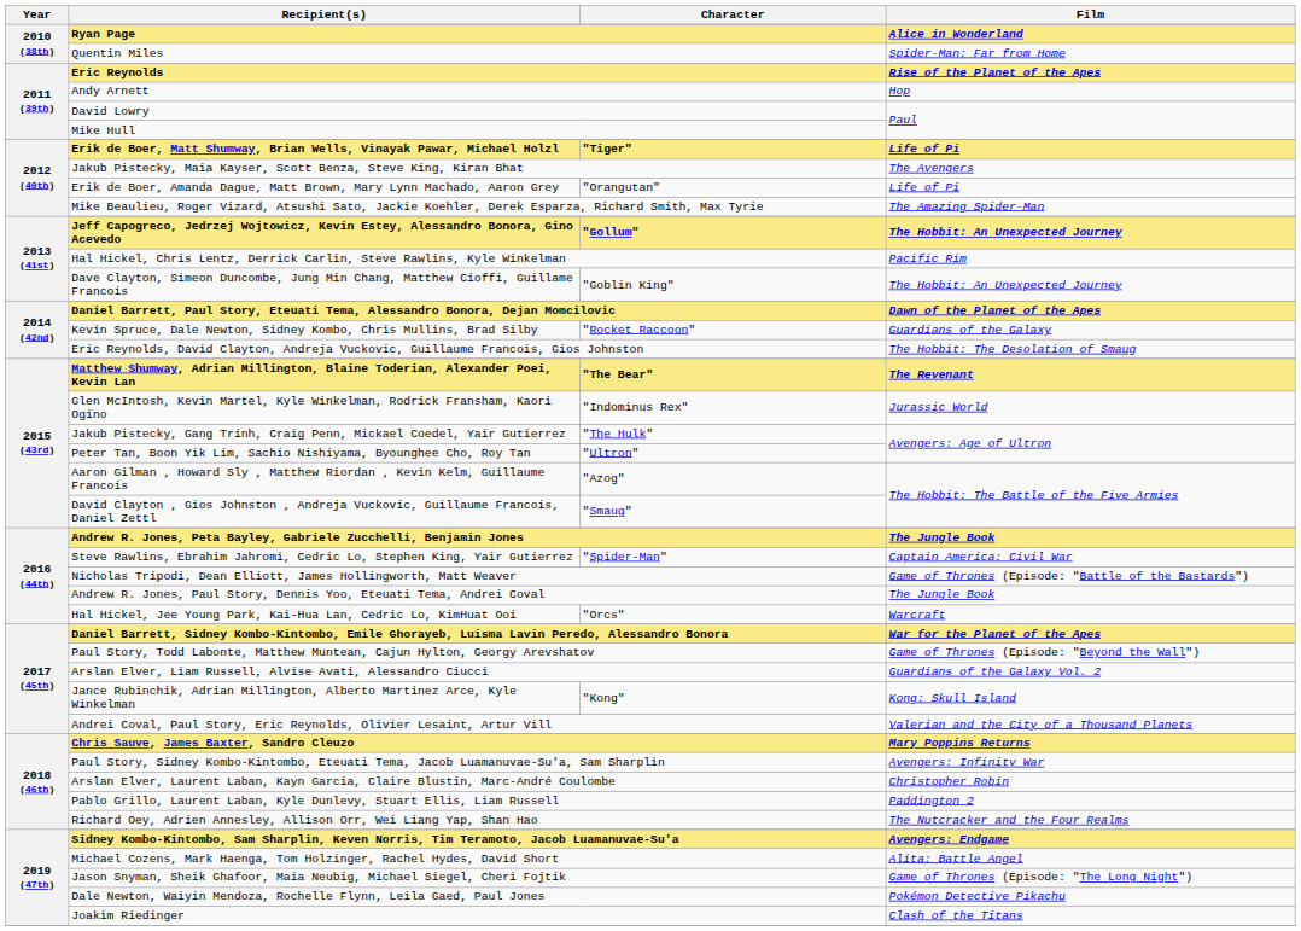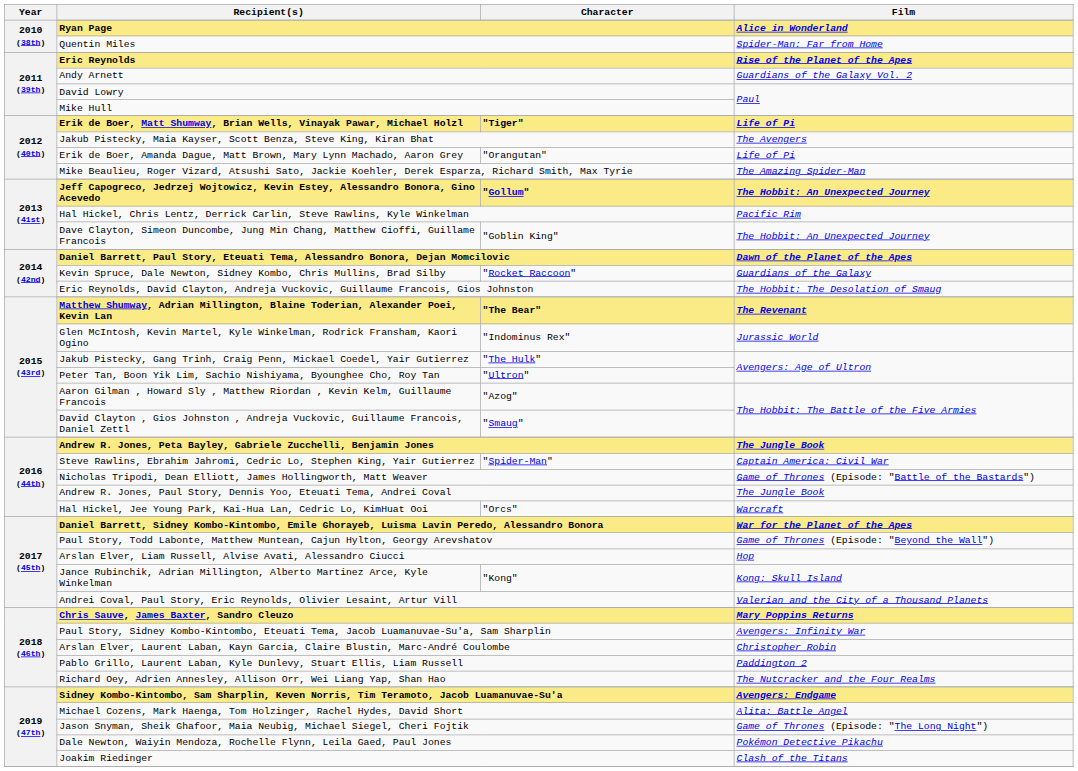Andy Arnett | Film: Hop -> Guardians of the Galaxy Vol. 2
Arslan Elver, Liam Russell, Alvise Avati, Alessandro Ciucci | Film: Guardians of the Galaxy Vol. 2 -> Hop
